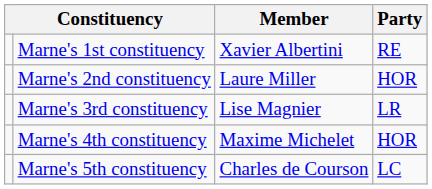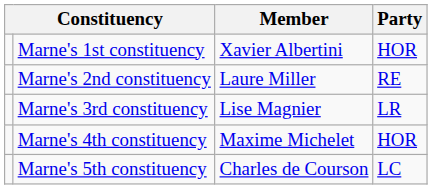Marne's 1st constituency | Party: RE -> HOR
Marne's 2nd constituency | Party: HOR -> RE
